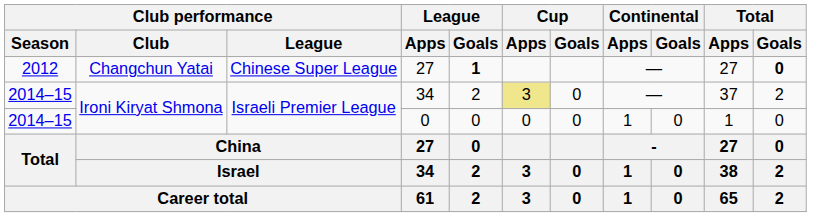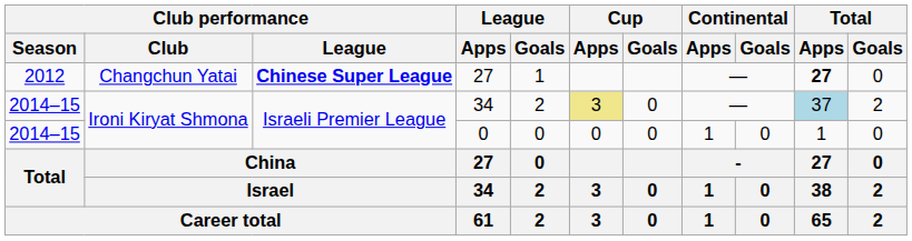2012 / 27 | Club performance / League: normal -> bold
2012 / 27 | League / Goals: bold -> normal
2012 / 27 | Total / Apps: normal -> bold
2012 / 27 | Total / Goals: bold -> normal
2014–15 / 34 | Total / Apps: no background -> lightblue background
